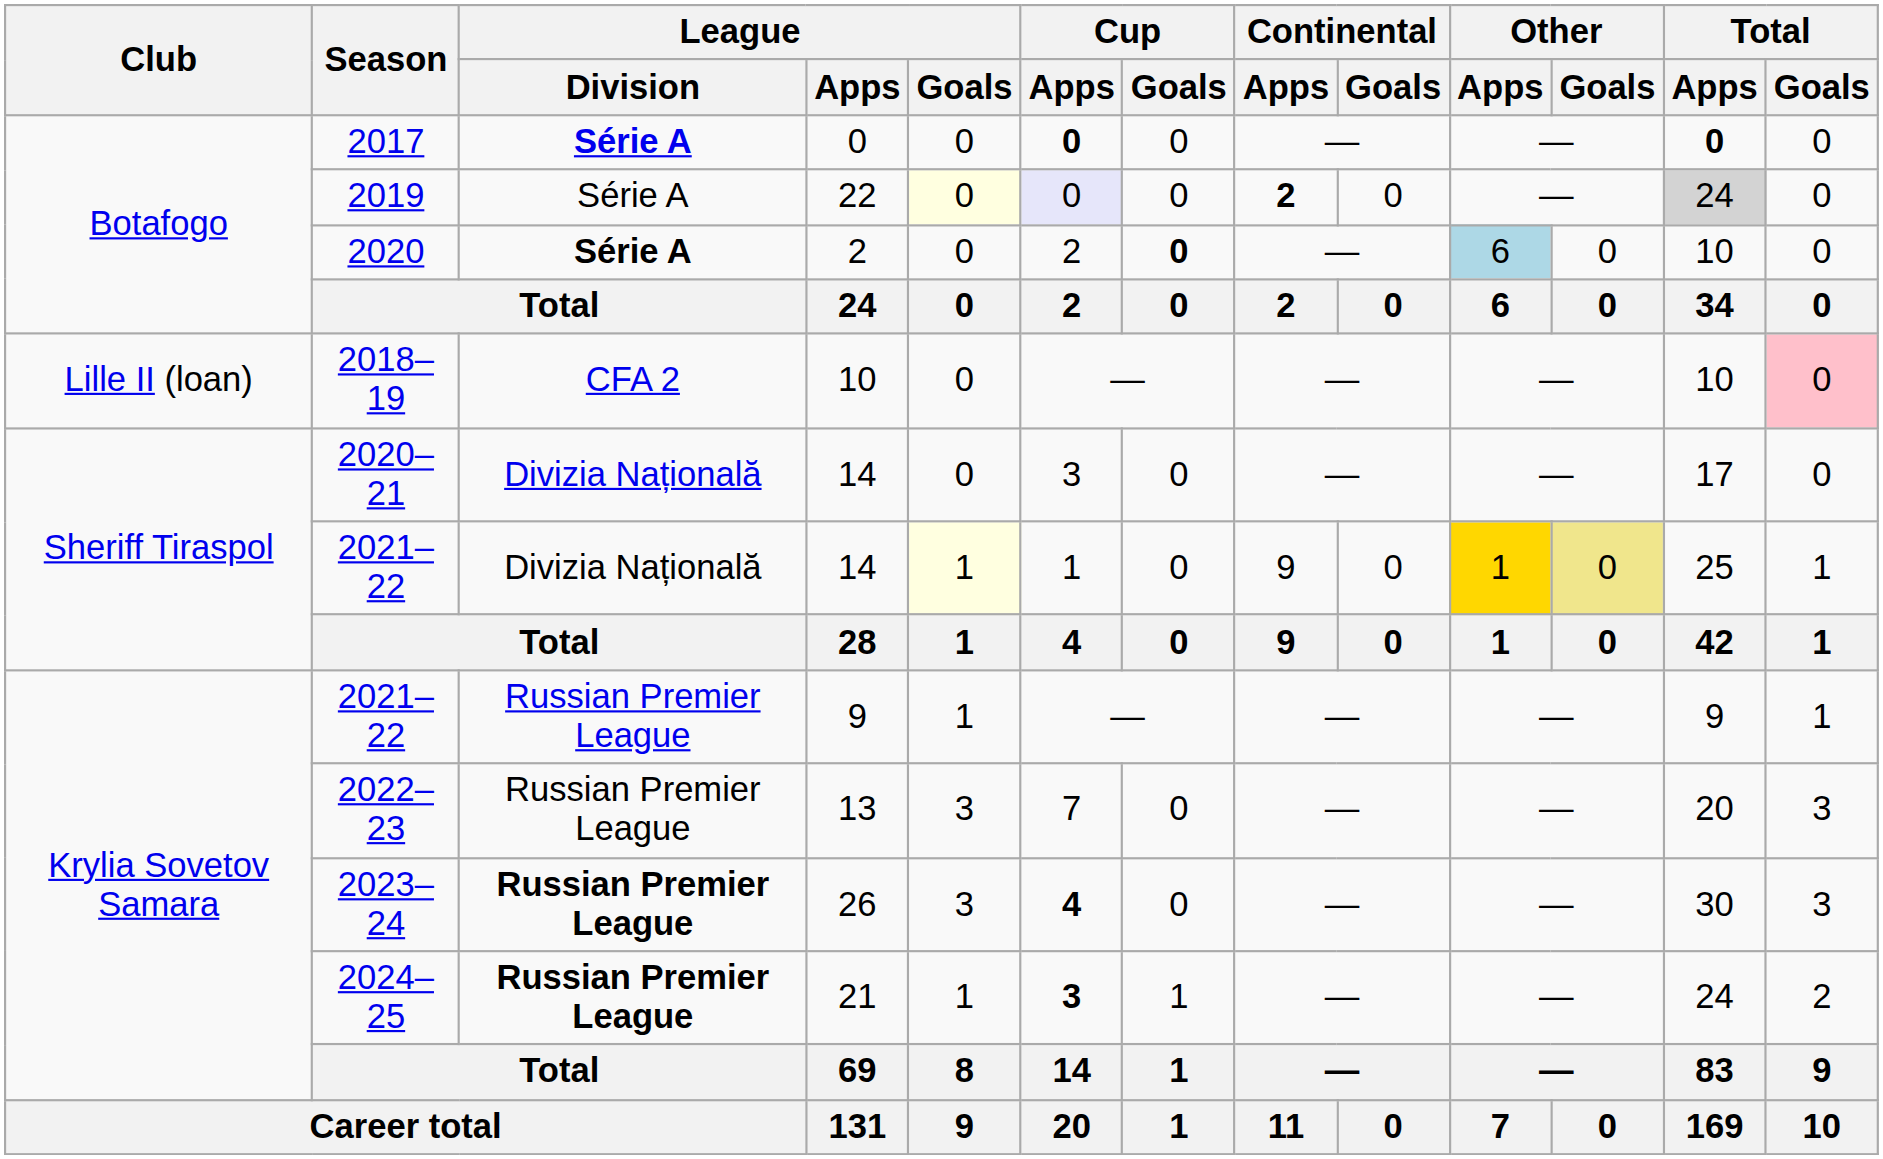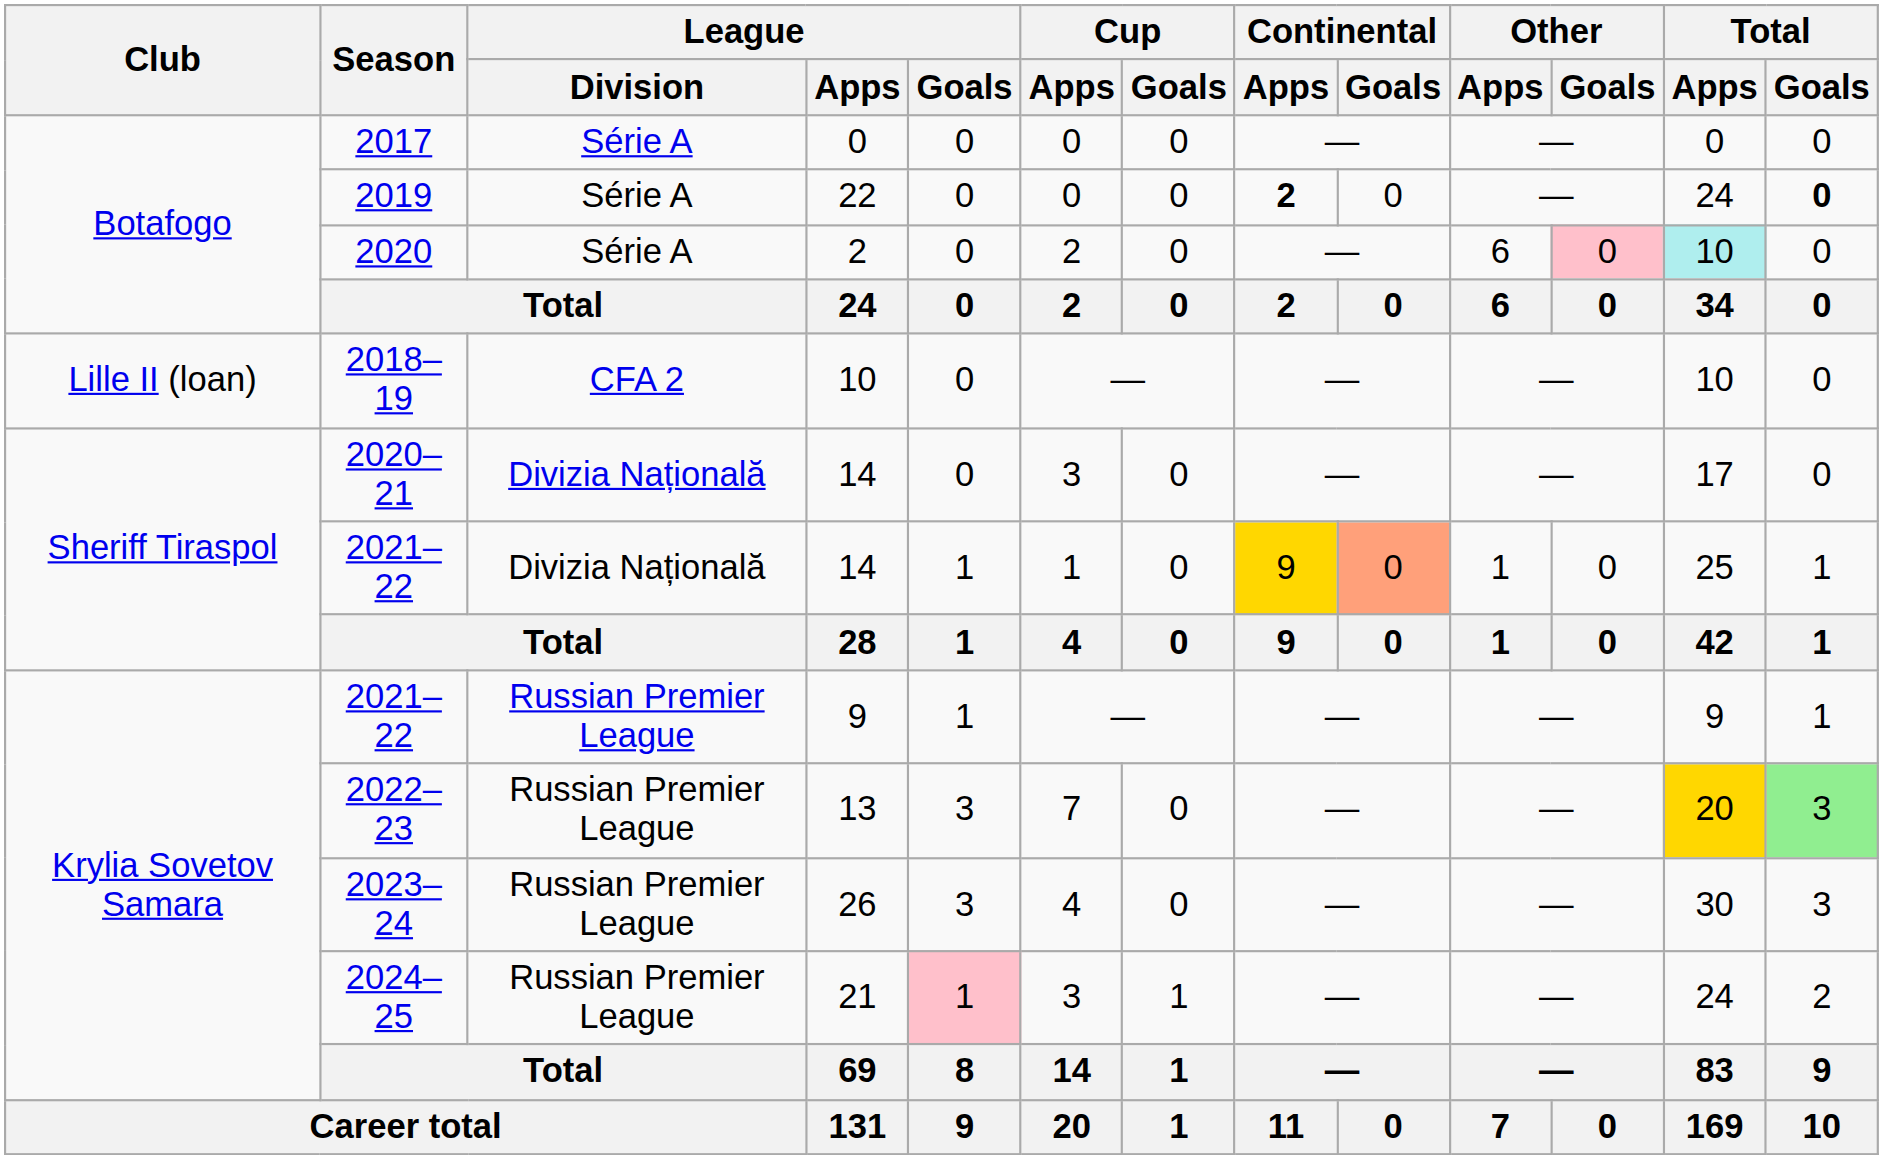2017 | League / Division: bold -> normal
2017 | Cup / Apps: bold -> normal
2017 | Total / Apps: bold -> normal
2019 | League / Goals: lightyellow background -> no background
2019 | Cup / Apps: lavender background -> no background
2019 | Total / Apps: lightgrey background -> no background
2019 | Total / Goals: normal -> bold
2020 | League / Division: bold -> normal
2020 | Cup / Goals: bold -> normal
2020 | Other / Apps: lightblue background -> no background
2020 | Other / Goals: no background -> pink background
2020 | Total / Apps: no background -> paleturquoise background
2018–19 | Total / Goals: pink background -> no background
2021–22 / 14 | League / Goals: lightyellow background -> no background
2021–22 / 14 | Continental / Apps: no background -> gold background
2021–22 / 14 | Continental / Goals: no background -> lightsalmon background
2021–22 / 14 | Other / Apps: gold background -> no background
2021–22 / 14 | Other / Goals: khaki background -> no background
2022–23 | Total / Apps: no background -> gold background
2022–23 | Total / Goals: no background -> lightgreen background
2023–24 | League / Division: bold -> normal
2023–24 | Cup / Apps: bold -> normal
2024–25 | League / Division: bold -> normal
2024–25 | League / Goals: no background -> pink background
2024–25 | Cup / Apps: bold -> normal
